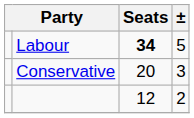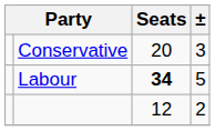rows swapped: Labour <-> Conservative
